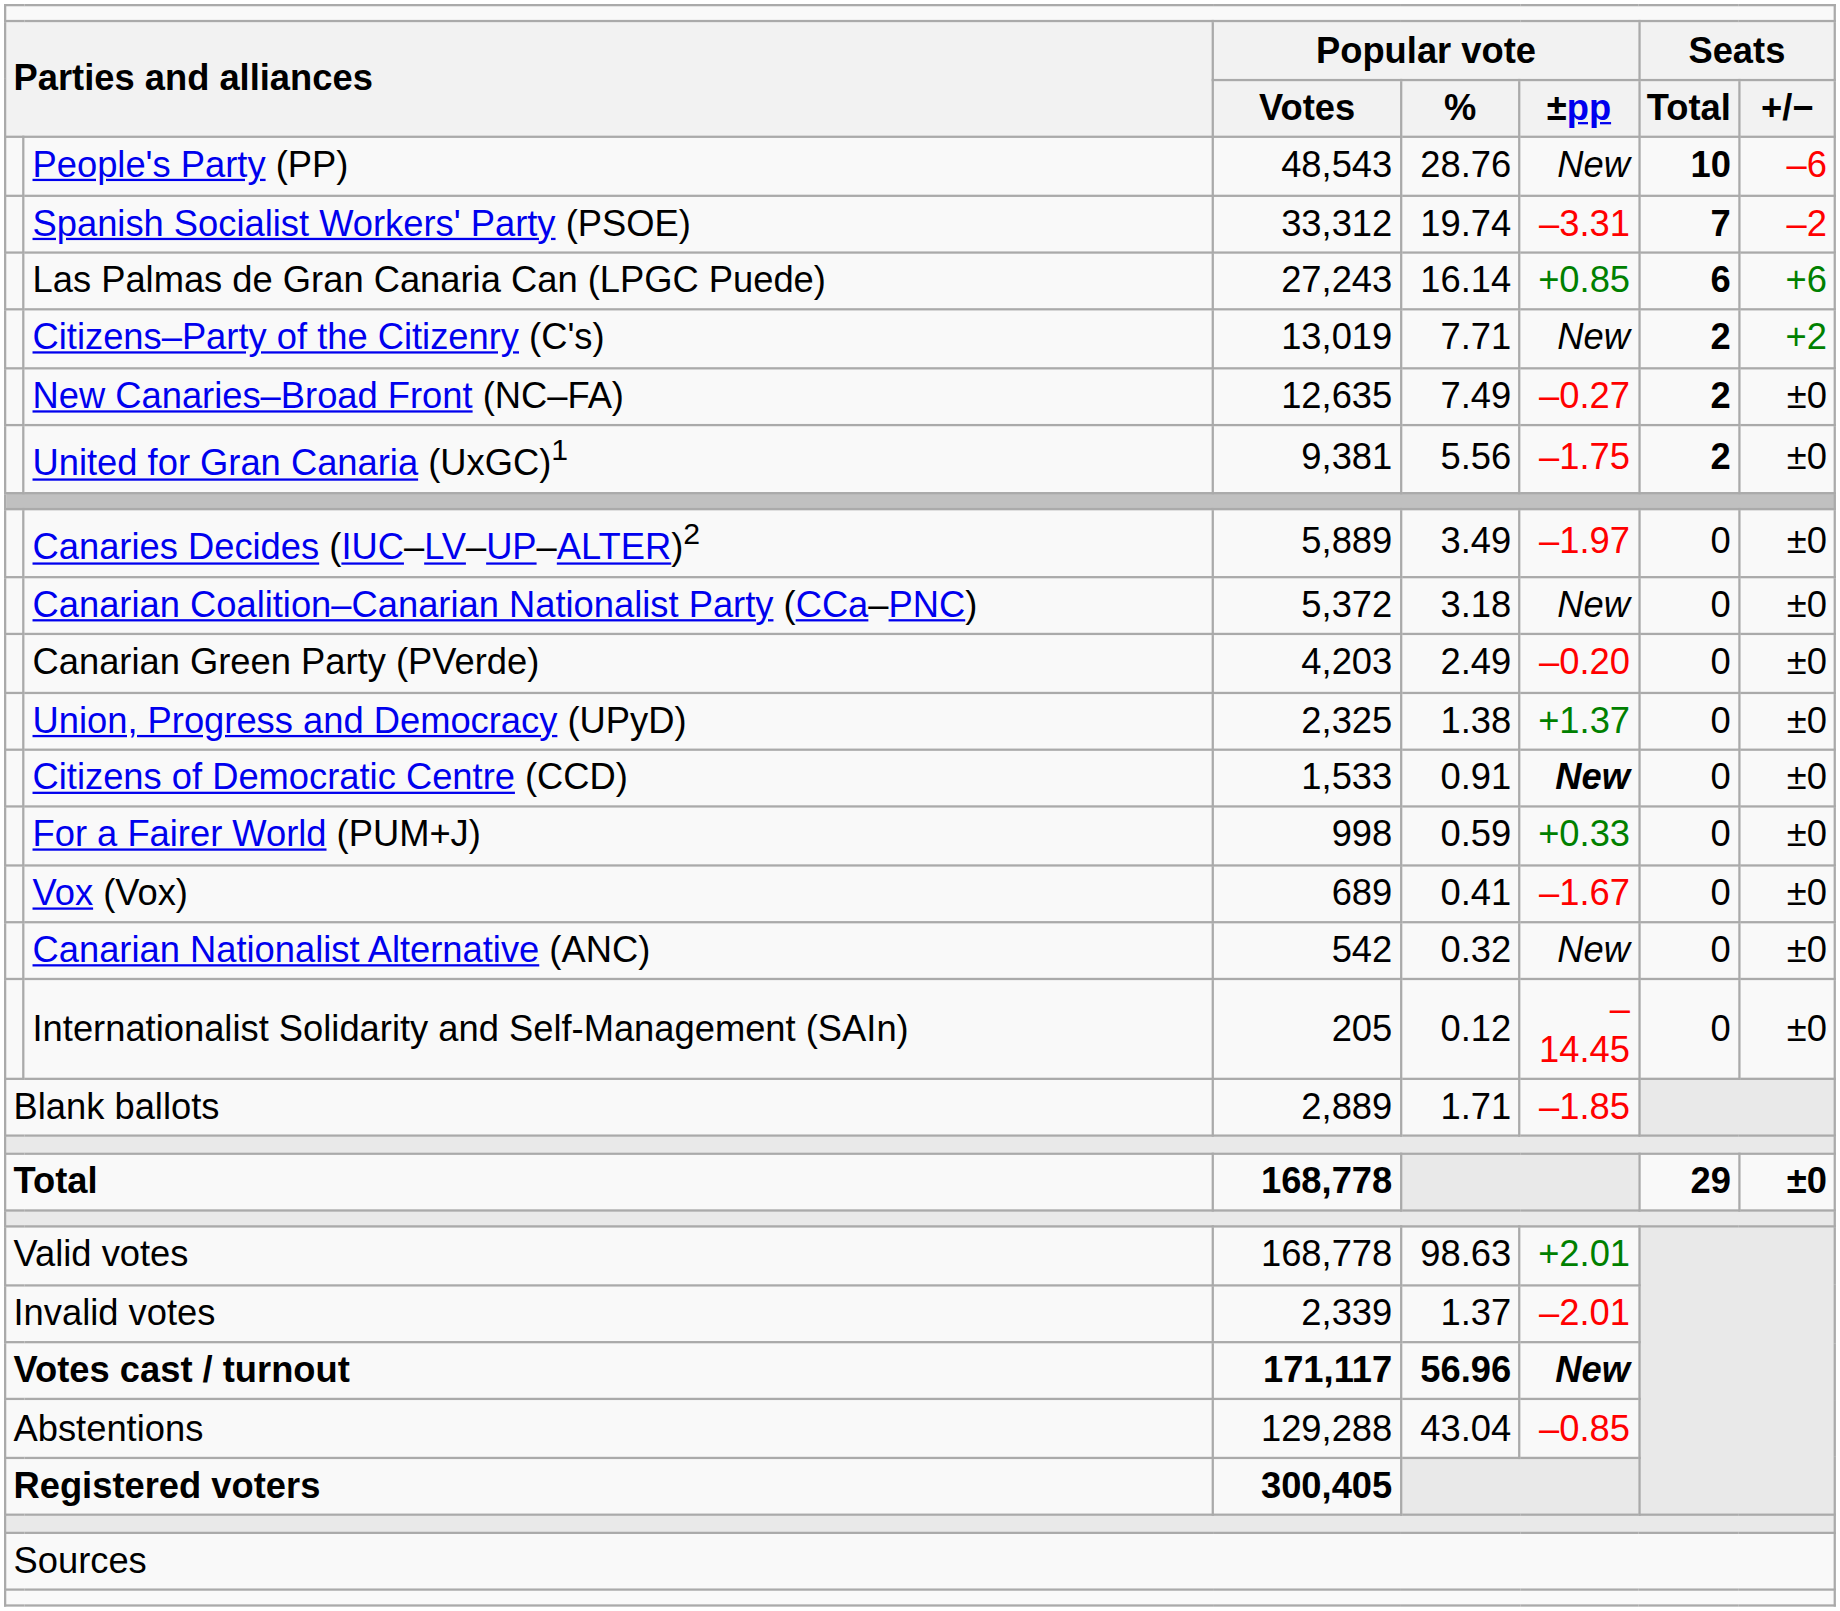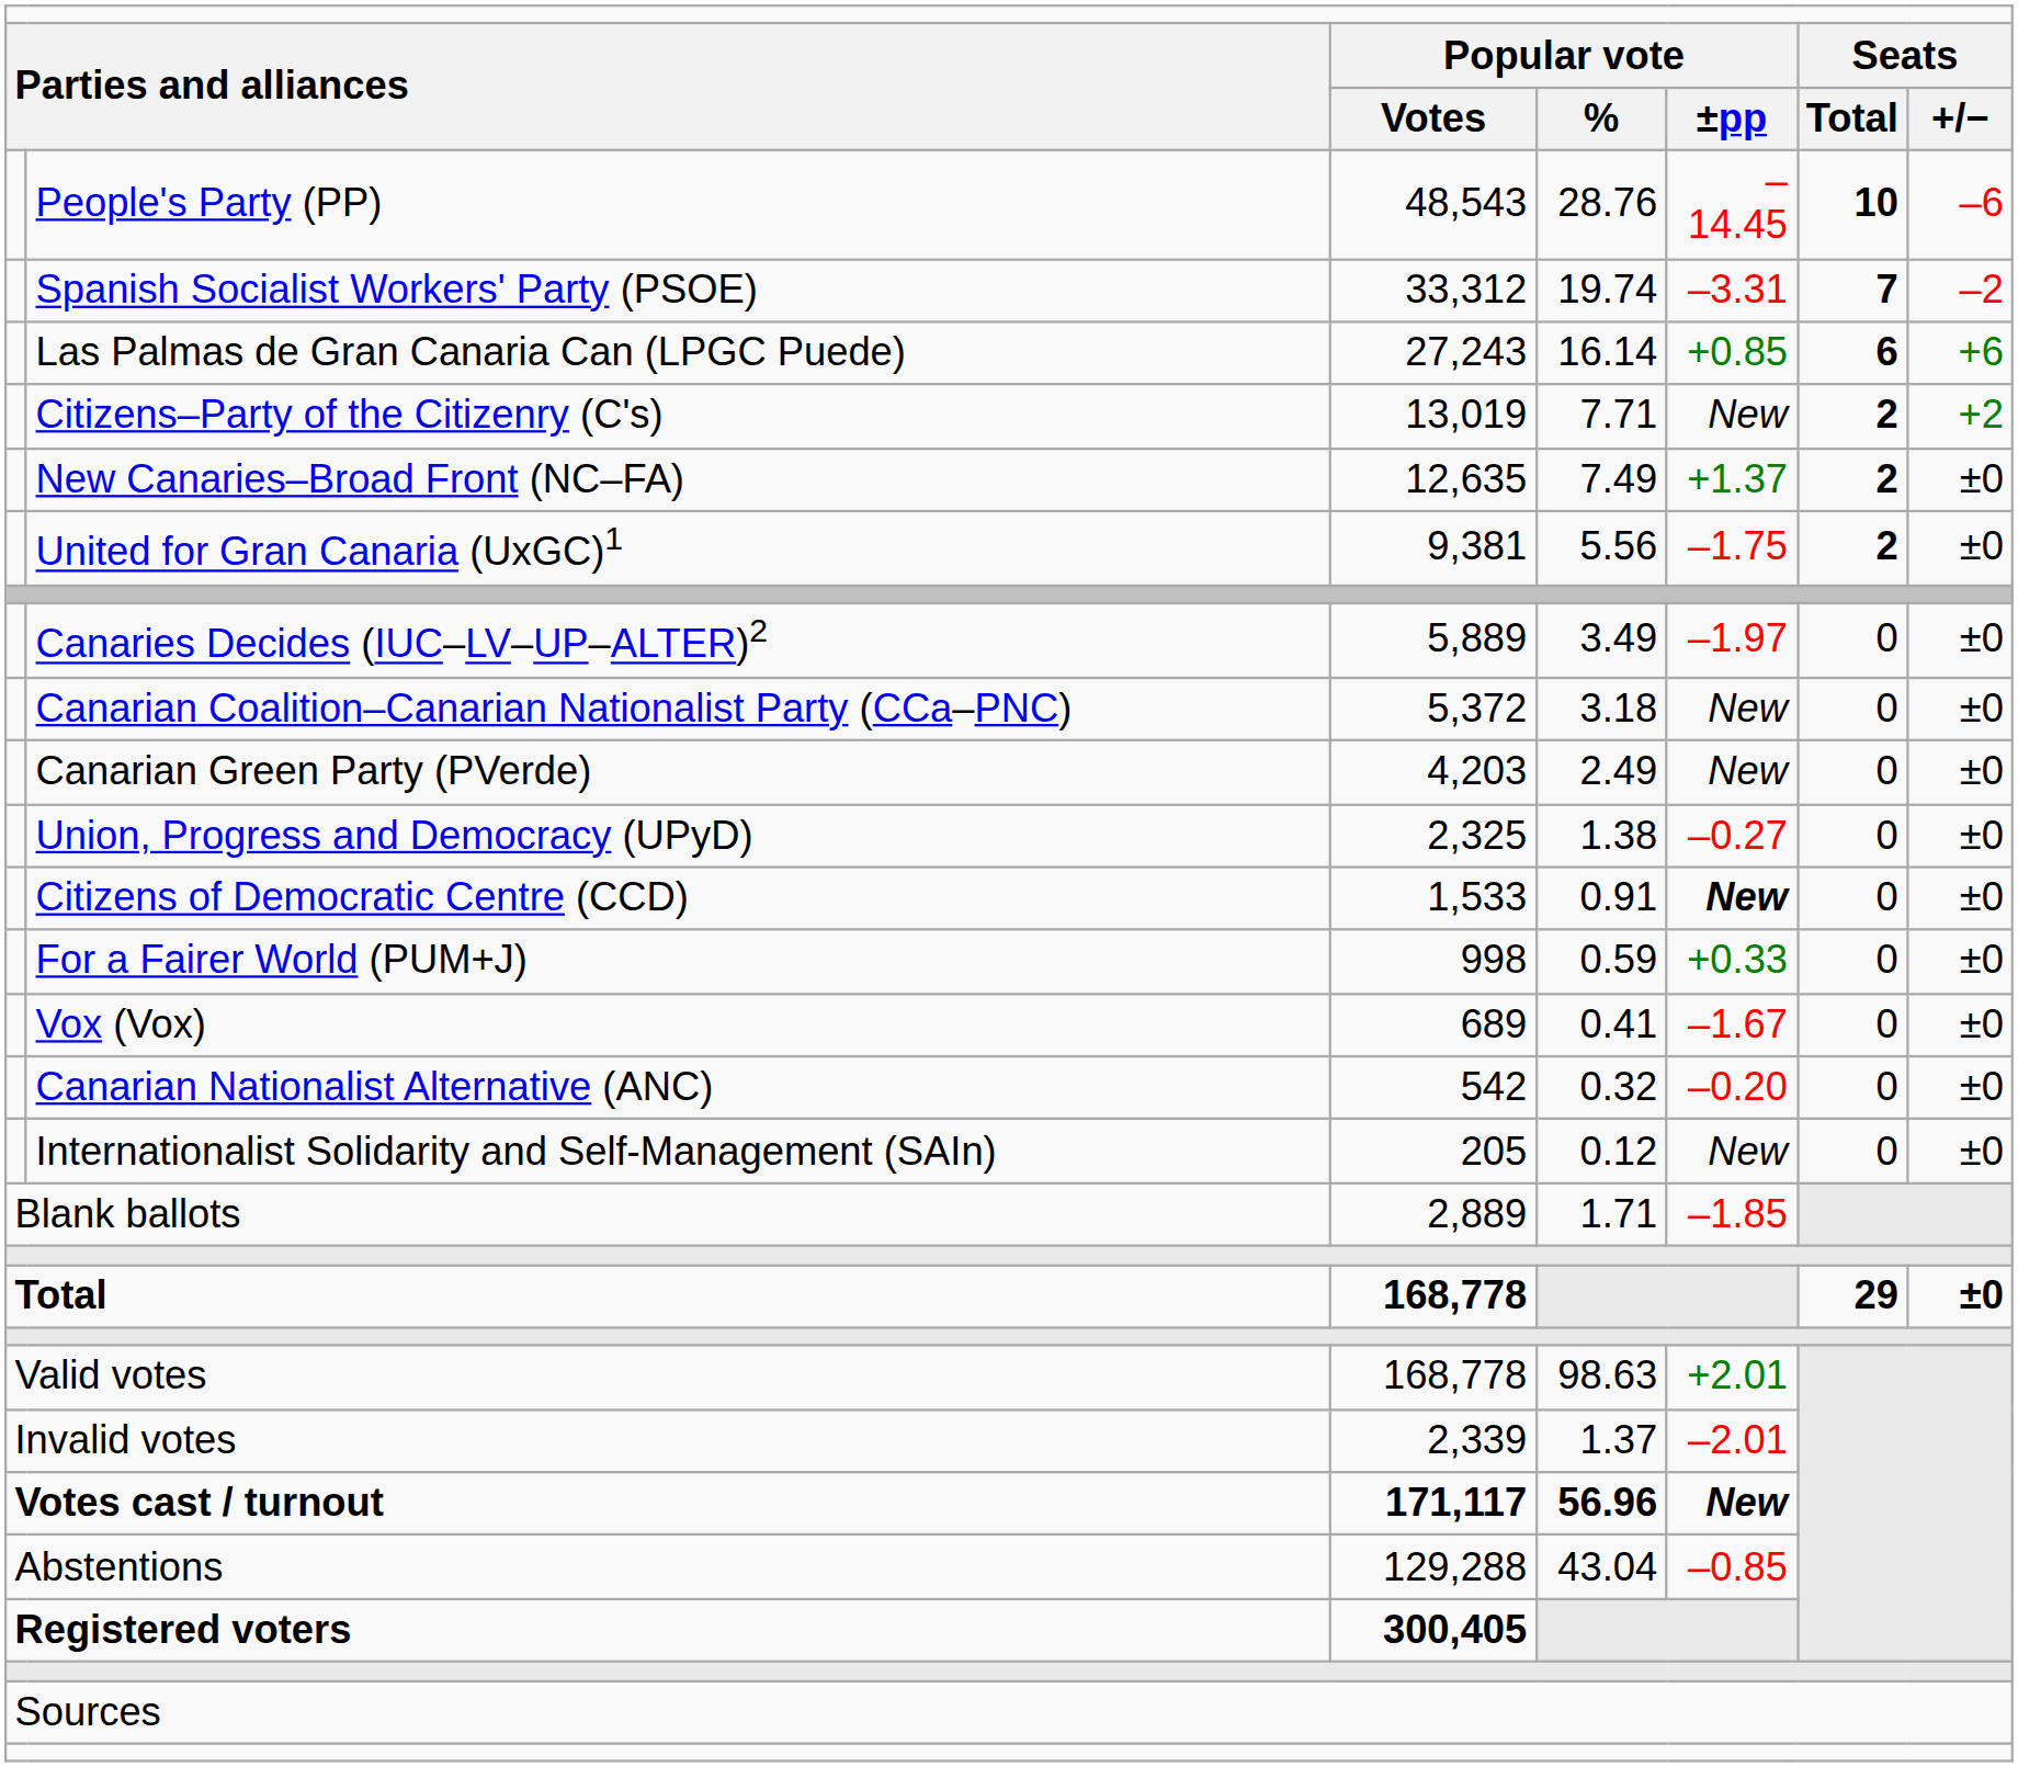People's Party (PP) | column 5: New -> –14.45
New Canaries–Broad Front (NC–FA) | column 5: –0.27 -> +1.37
Canarian Green Party (PVerde) | column 5: –0.20 -> New
Union, Progress and Democracy (UPyD) | column 5: +1.37 -> –0.27
Canarian Nationalist Alternative (ANC) | column 5: New -> –0.20
Internationalist Solidarity and Self-Management (SAIn) | column 5: –14.45 -> New
